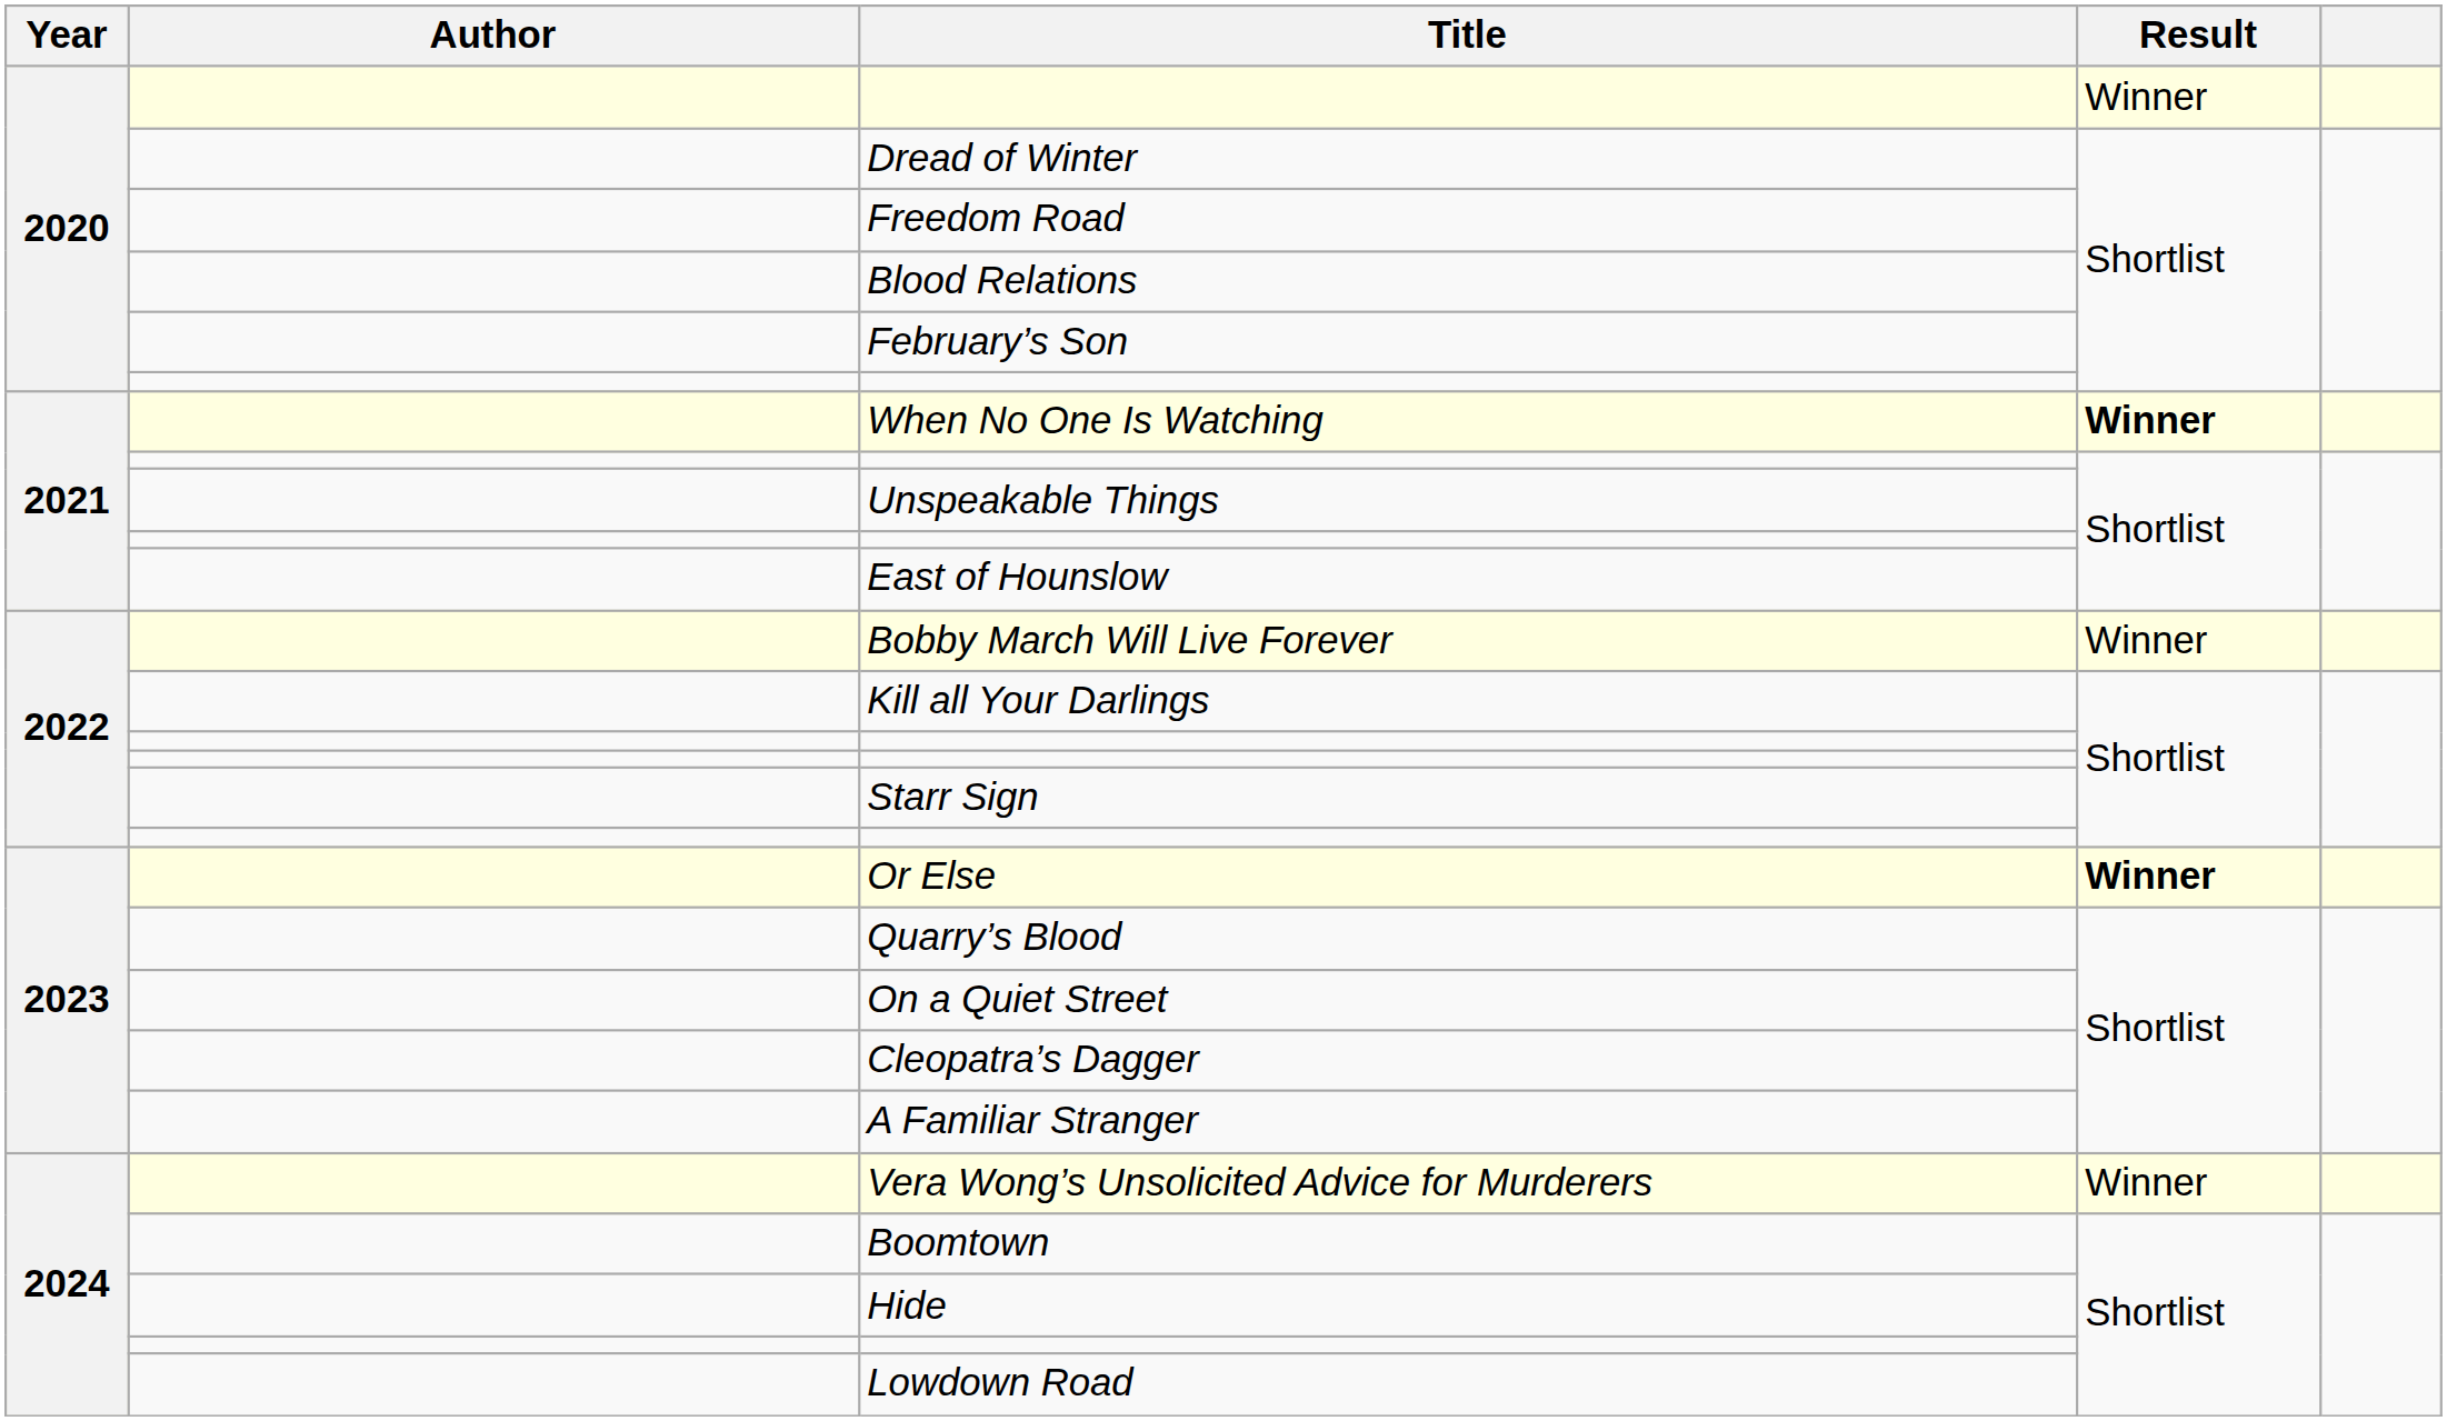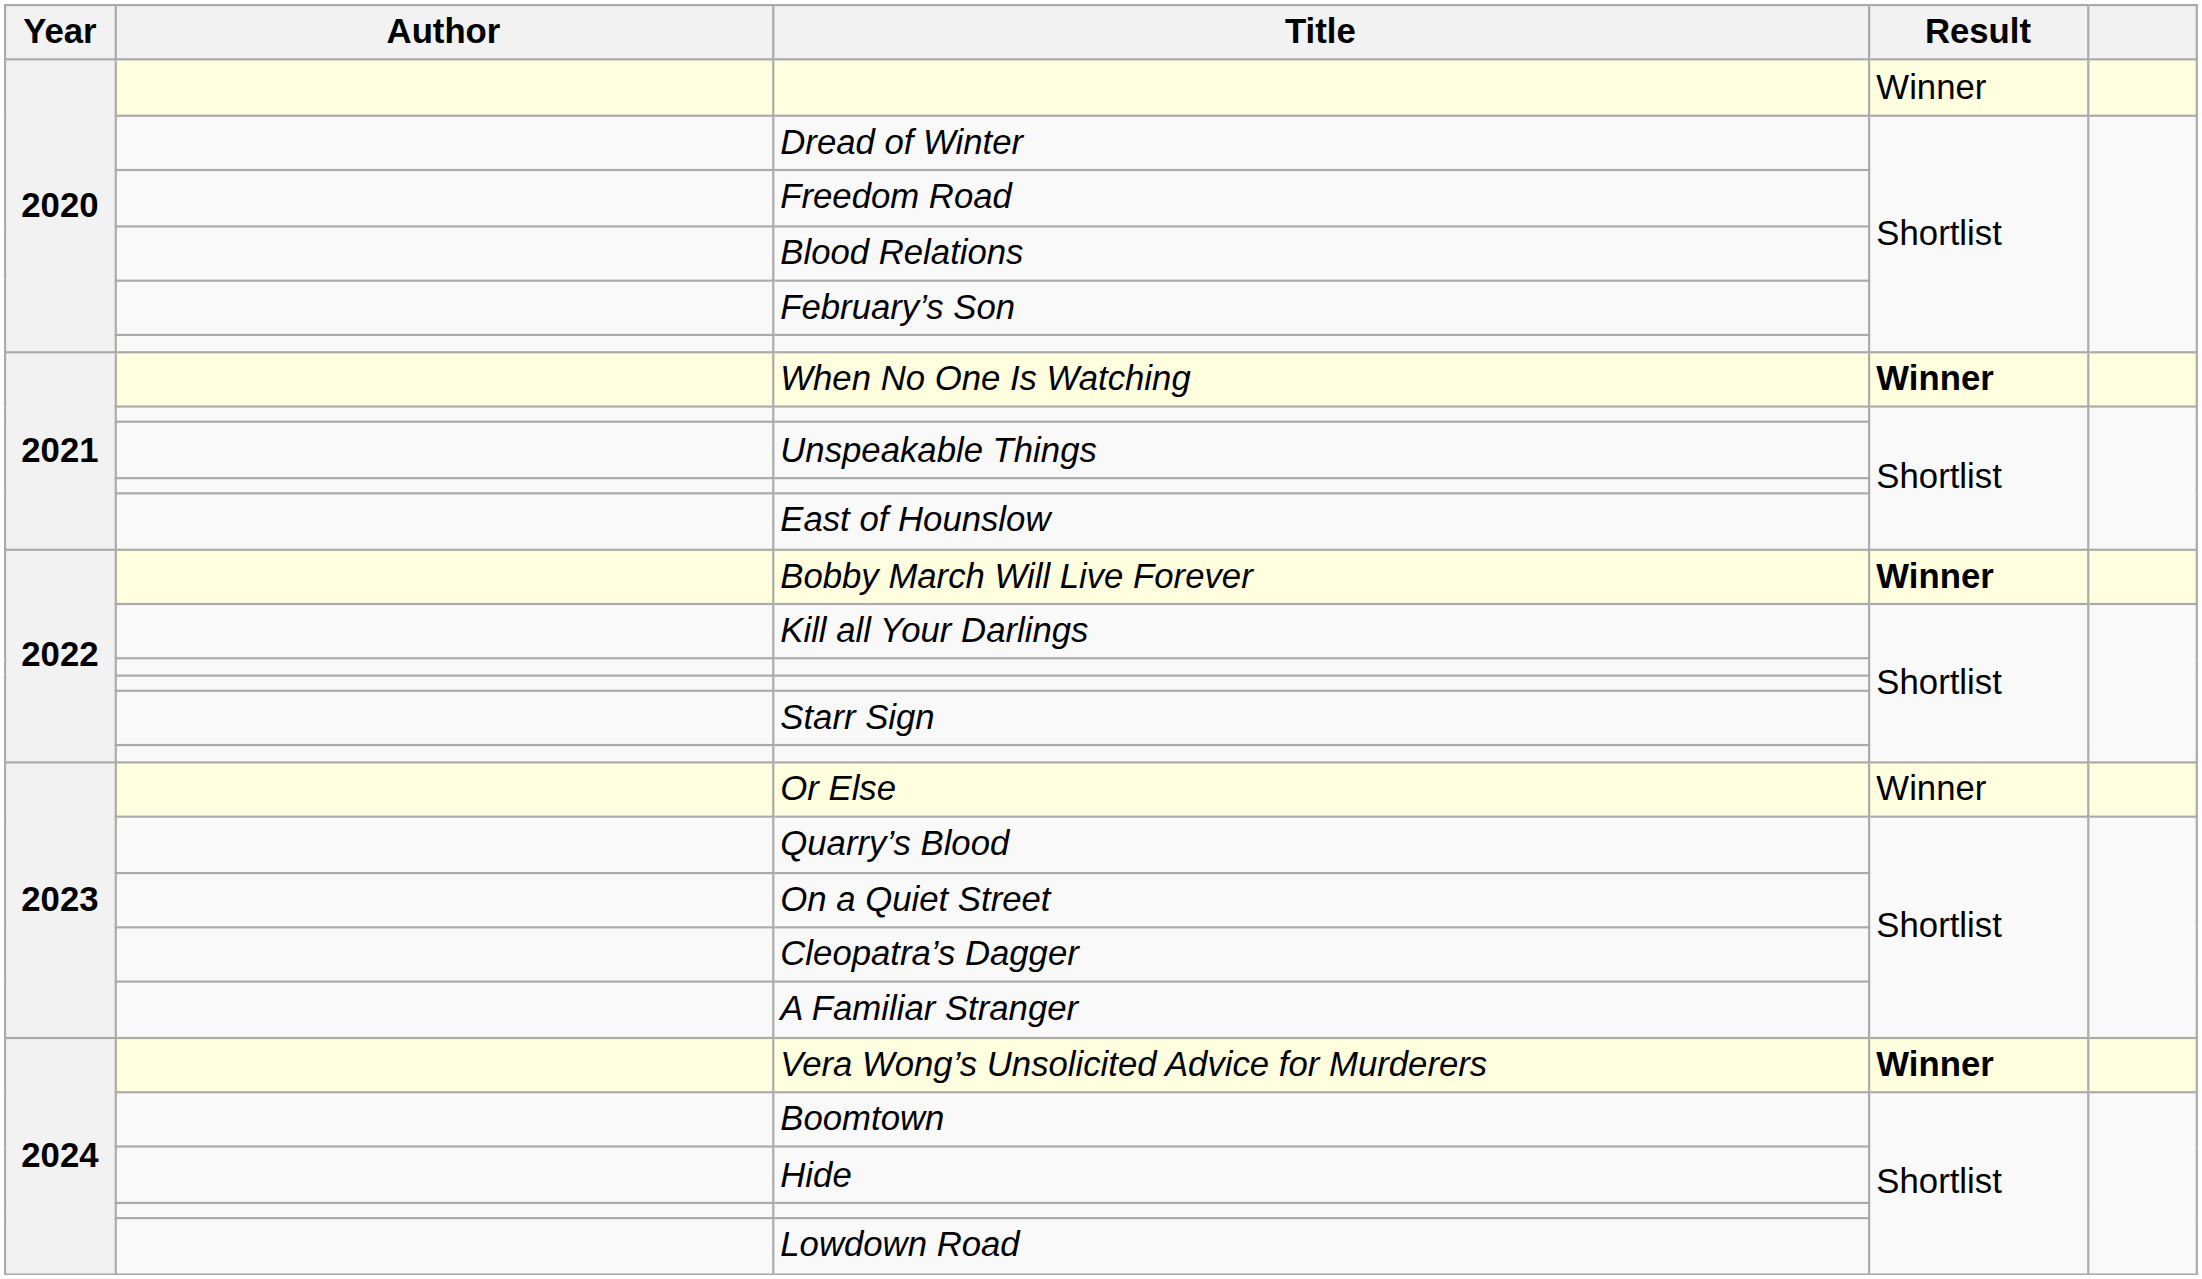Bobby March Will Live Forever | Result: normal -> bold
Or Else | Result: bold -> normal
Vera Wong’s Unsolicited Advice for Murderers | Result: normal -> bold
